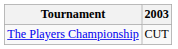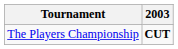The Players Championship | 2003: normal -> bold
